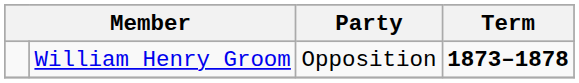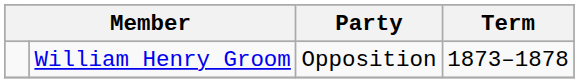William Henry Groom | Term: bold -> normal
